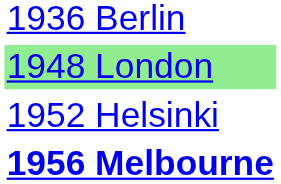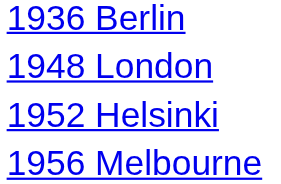1948 London | column 1: lightgreen background -> no background
1956 Melbourne | column 1: bold -> normal
